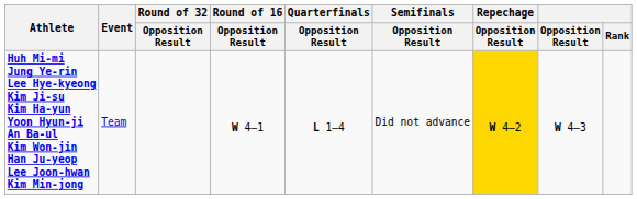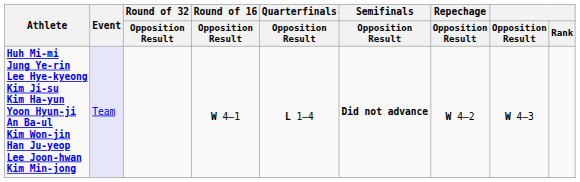row 3 | Event: no background -> lavender background
row 3 | Semifinals / Opposition Result: normal -> bold
row 3 | Repechage / Opposition Result: gold background -> no background
